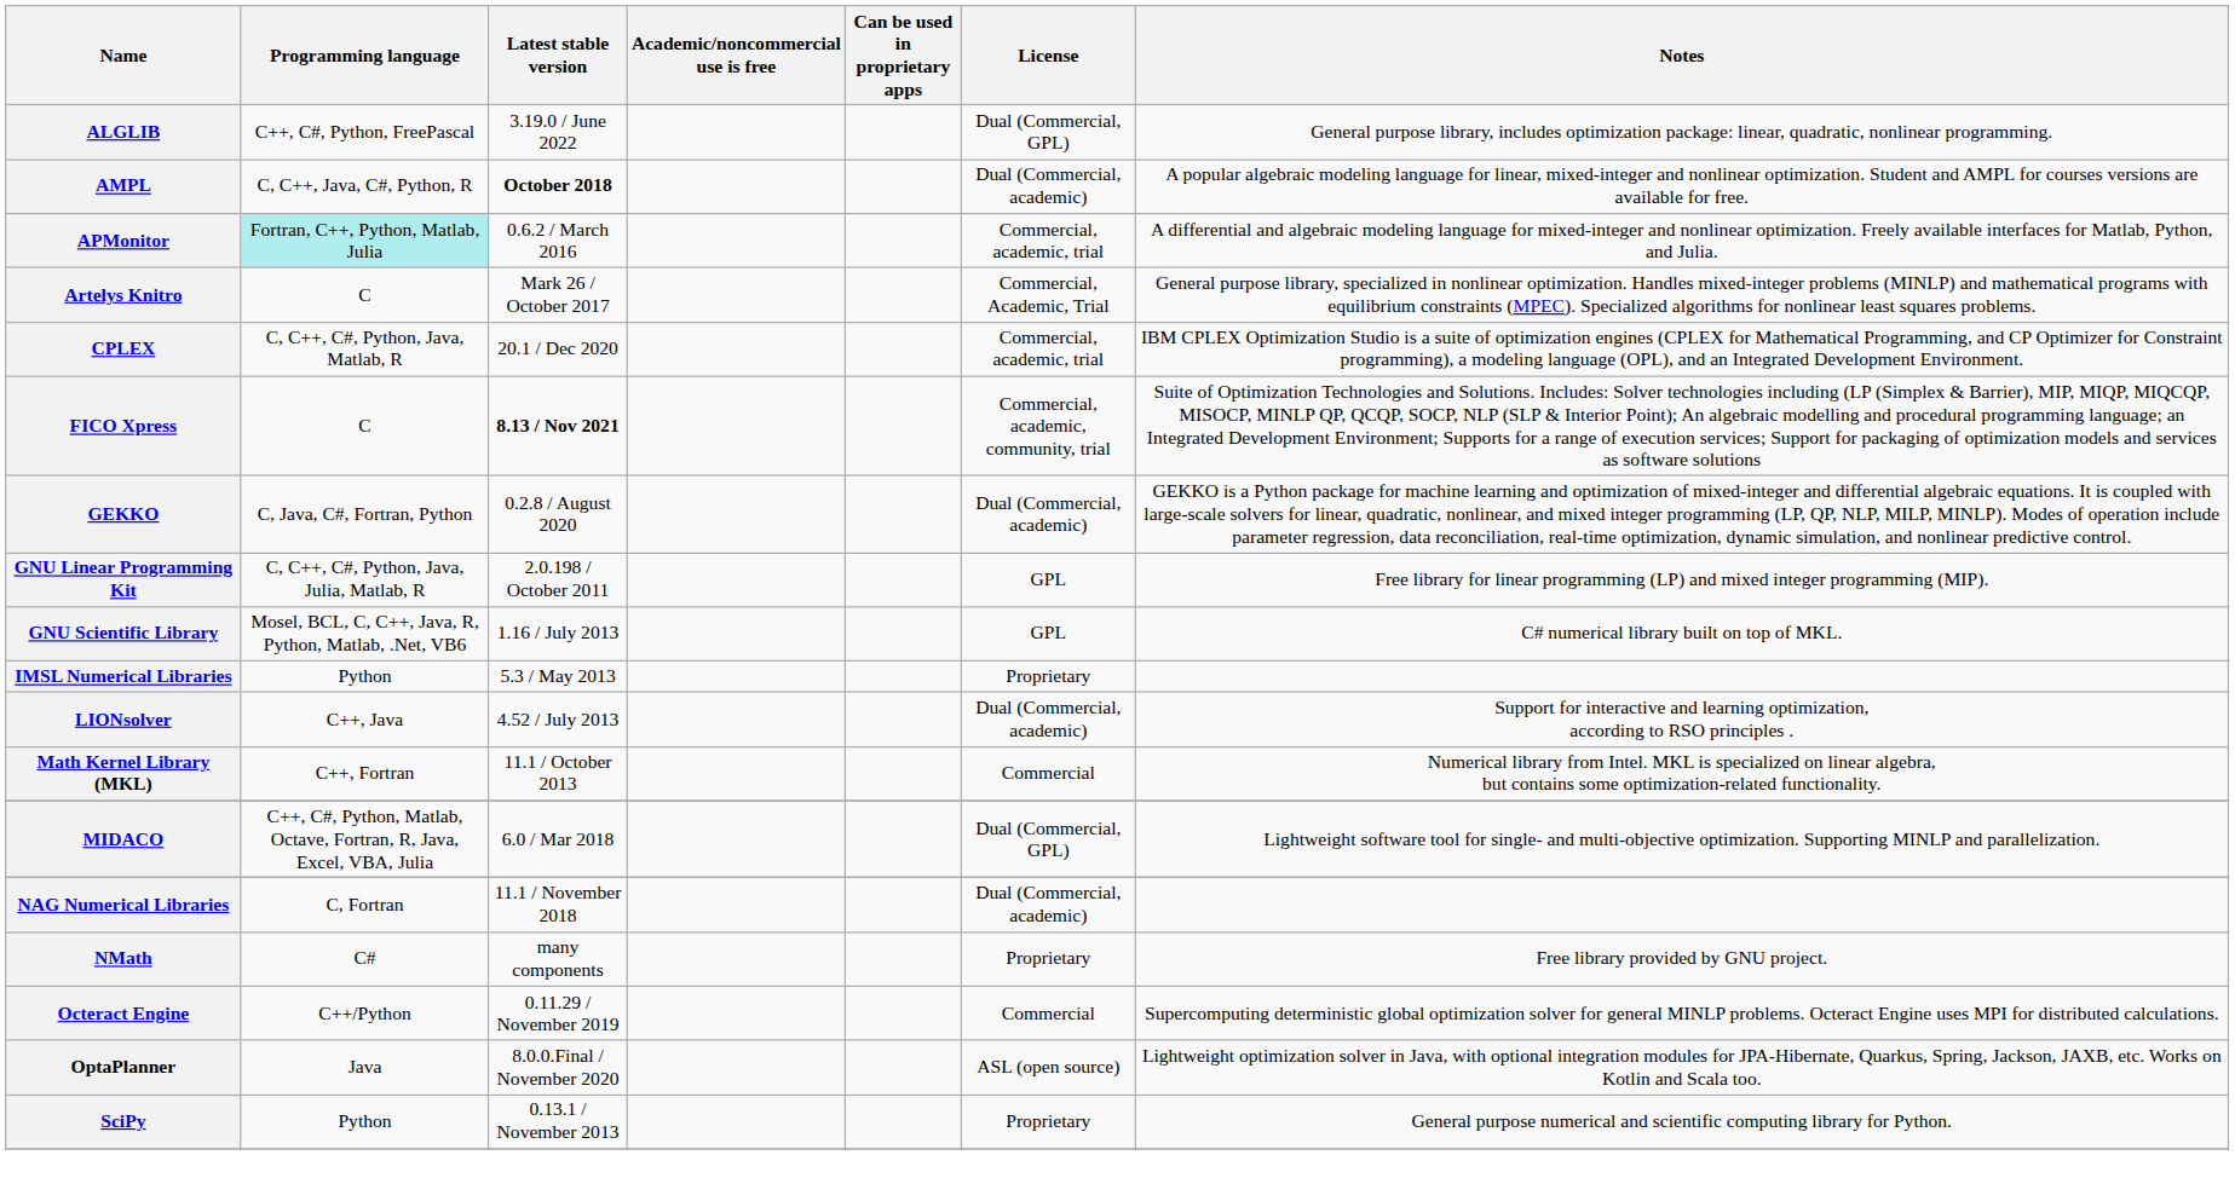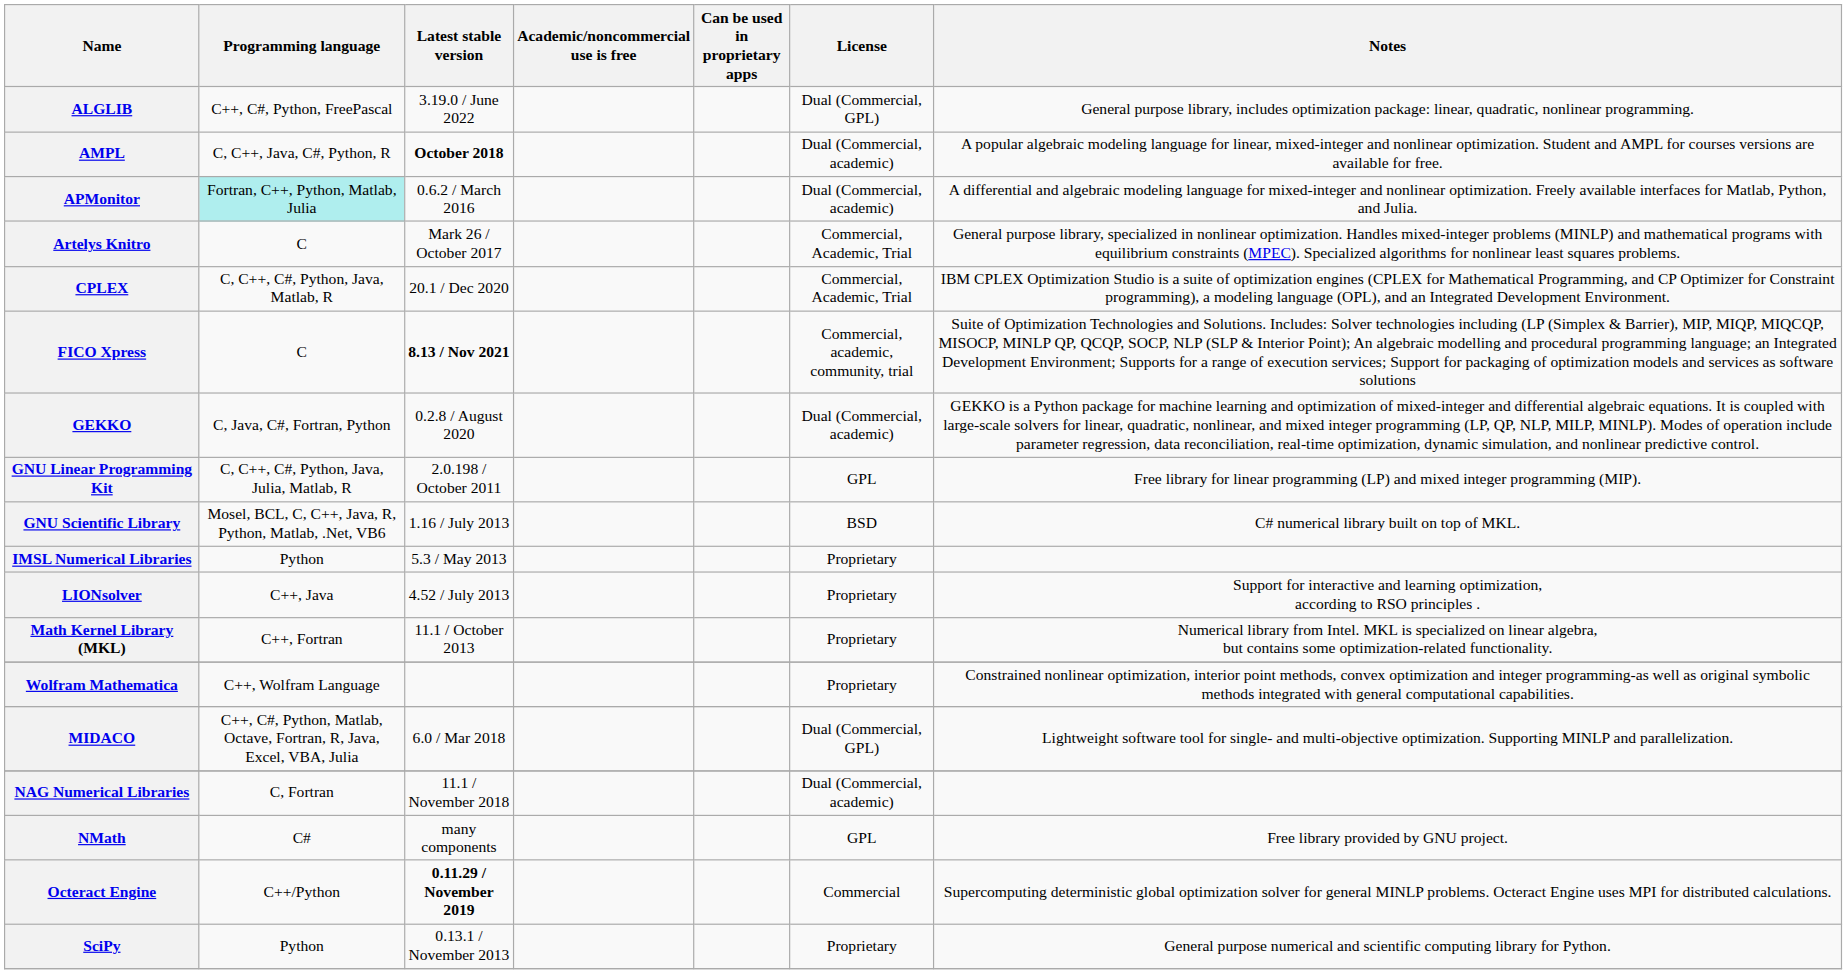APMonitor | License: Commercial, academic, trial -> Dual (Commercial, academic)
CPLEX | License: Commercial, academic, trial -> Commercial, Academic, Trial
GNU Scientific Library | License: GPL -> BSD
LIONsolver | License: Dual (Commercial, academic) -> Proprietary
Math Kernel Library (MKL) | License: Commercial -> Proprietary
+ row: Wolfram Mathematica | C++, Wolfram Language | Proprietary | Constrained nonlinear optimization, interior point methods, convex optimization and integer programming-as well as original symbolic methods integrated with general computational capabilities.
NMath | License: Proprietary -> GPL
Octeract Engine | Latest stable version: normal -> bold
- row: OptaPlanner | Java | 8.0.0.Final / November 2020 | ASL (open source) | Lightweight optimization solver in Java, with optional integration modules for JPA-Hibernate, Quarkus, Spring, Jackson, JAXB, etc. Works on Kotlin and Scala too.
